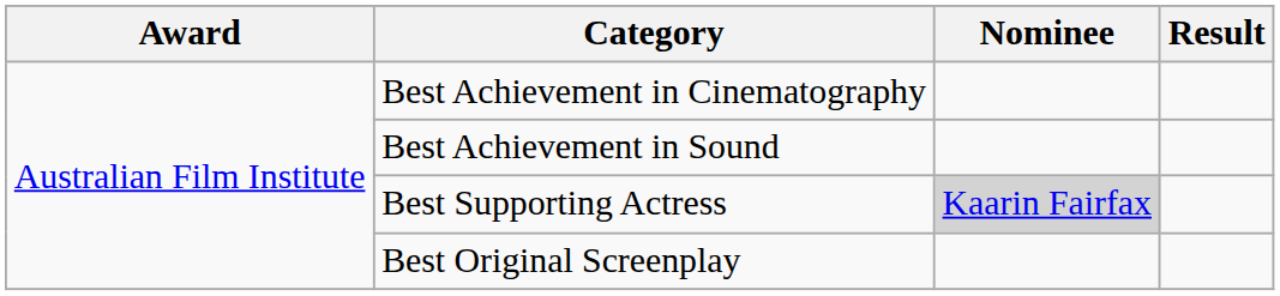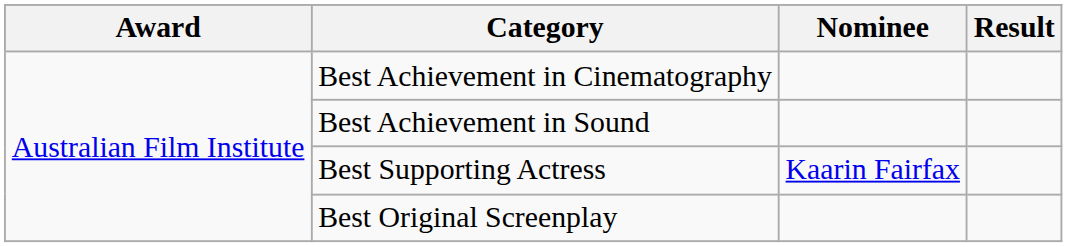Best Supporting Actress | Nominee: lightgrey background -> no background
